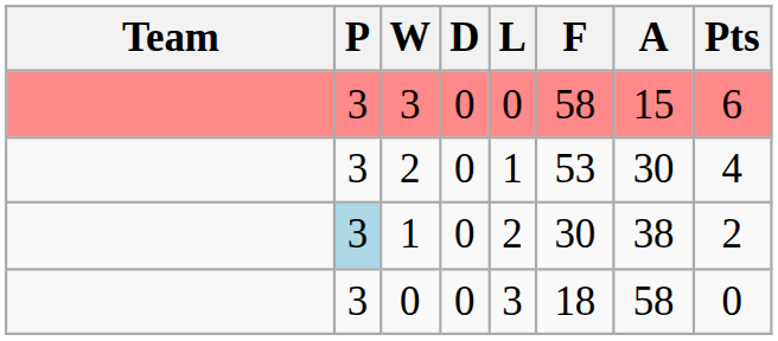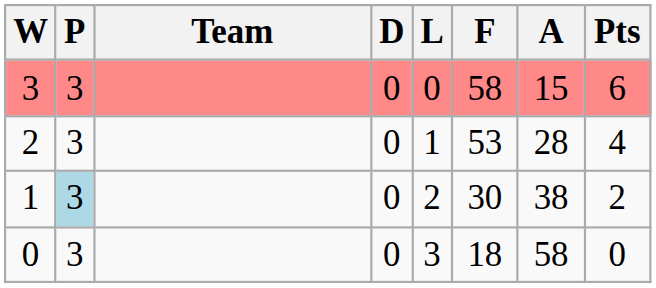columns swapped: Team <-> W
row 3 | A: 30 -> 28
